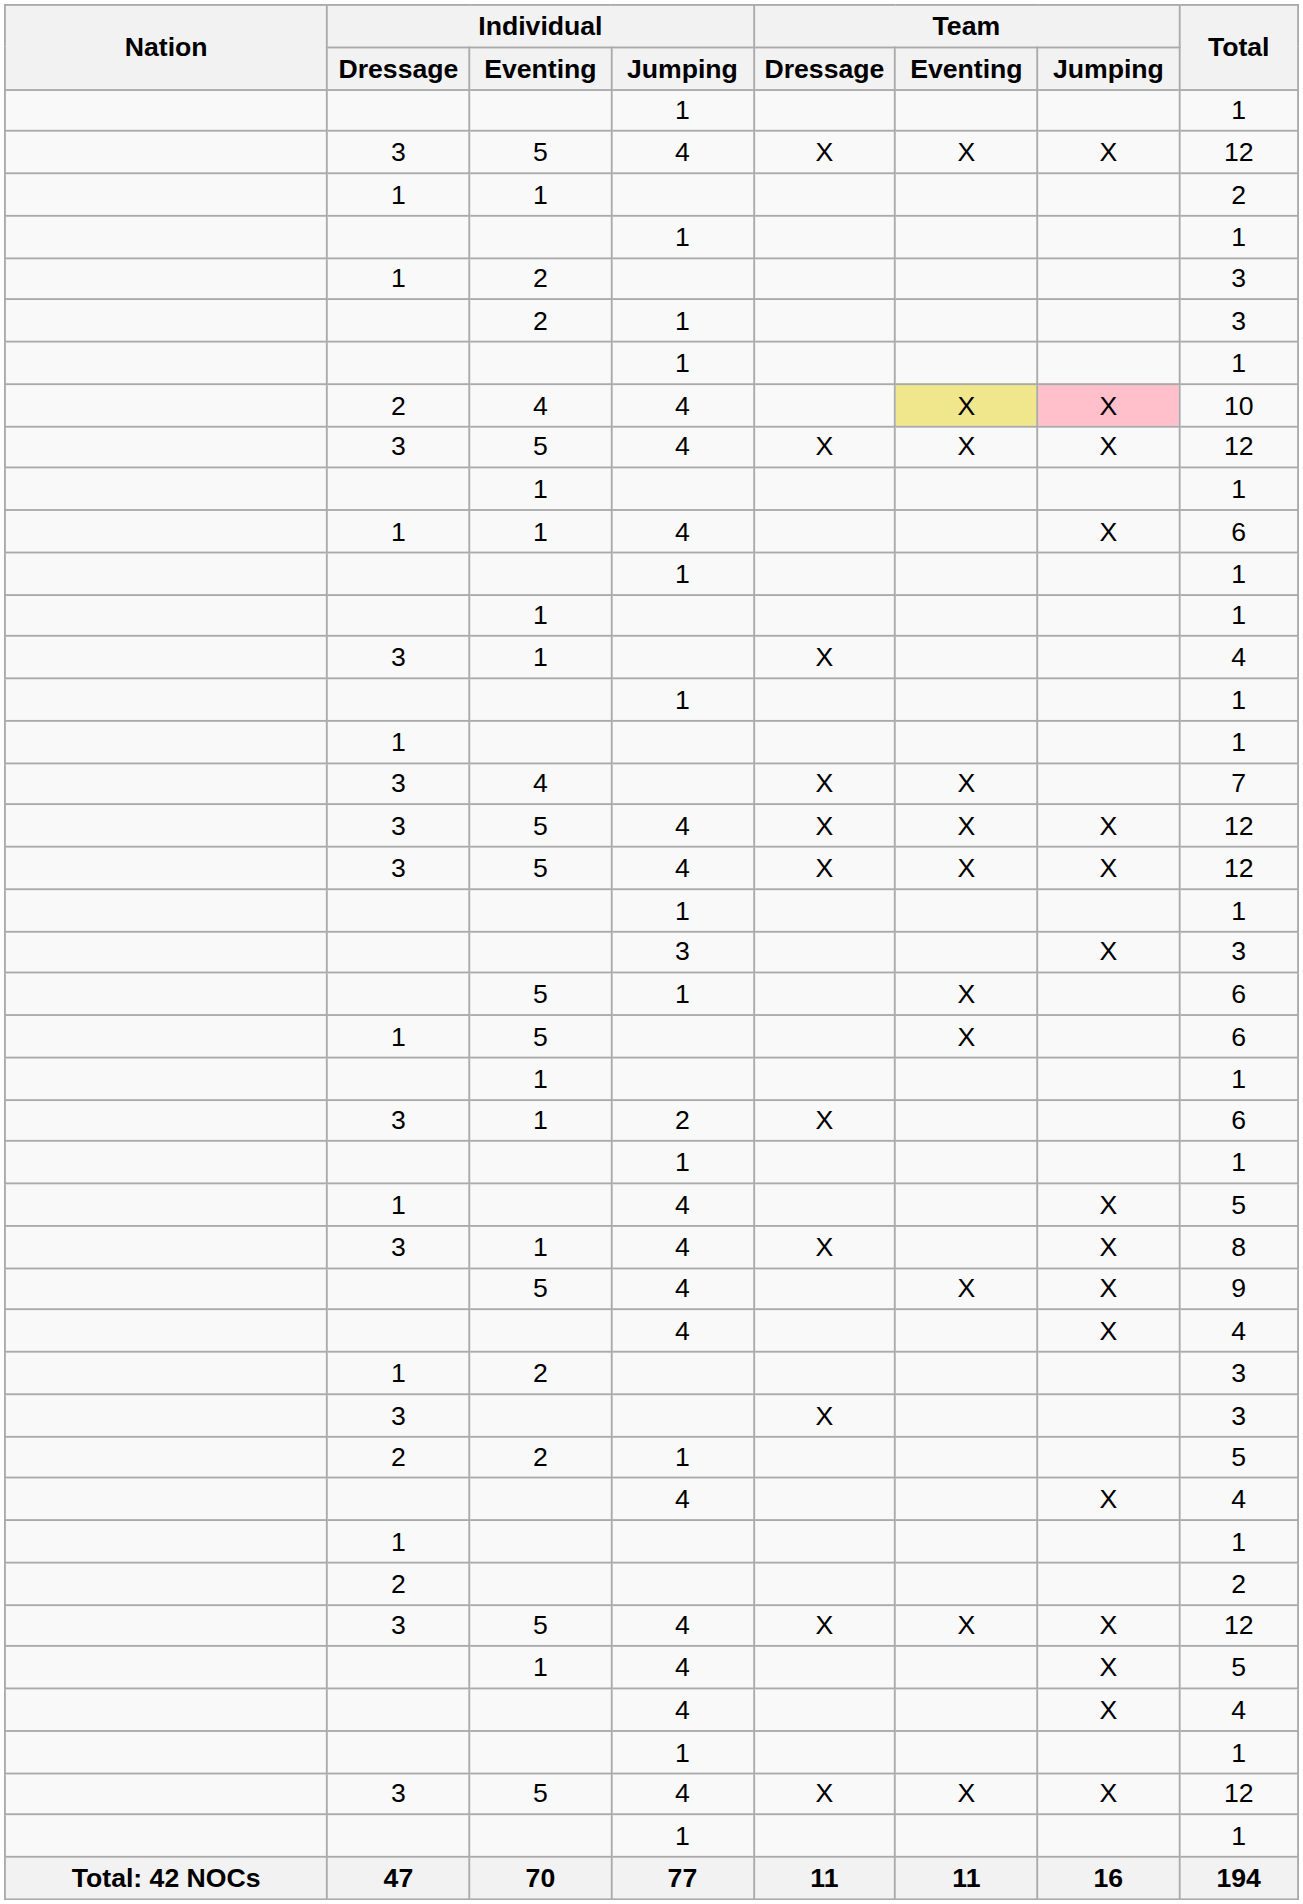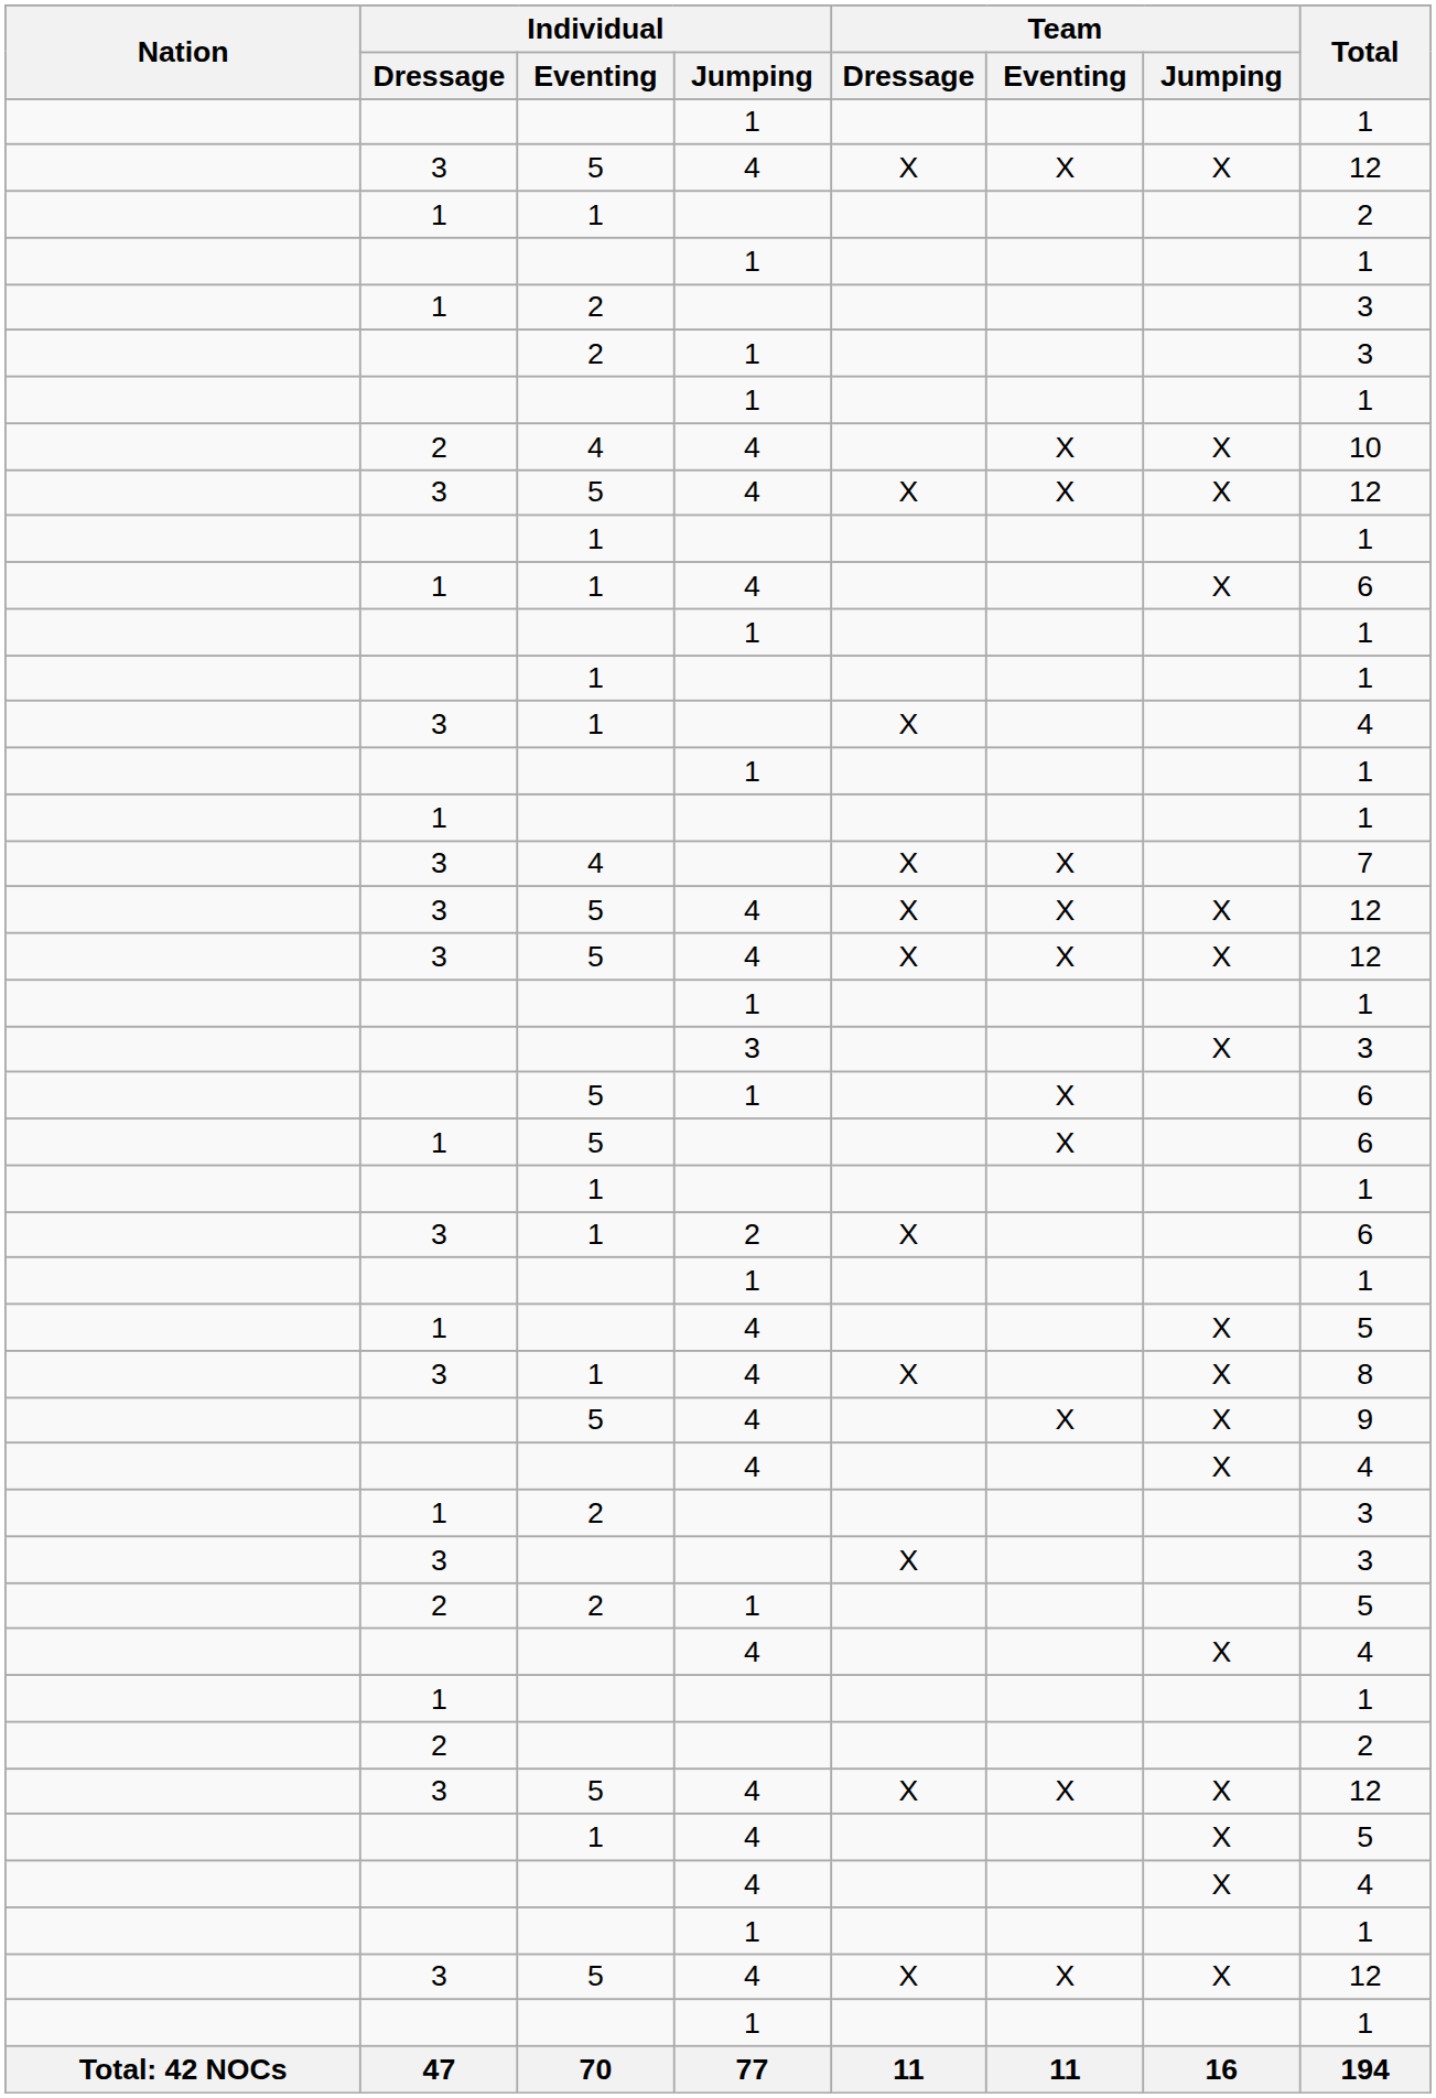2 / 4 | Team / Eventing: khaki background -> no background
2 / 4 | Team / Jumping: pink background -> no background
